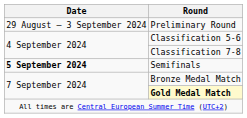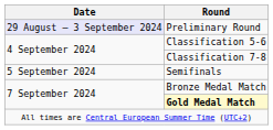Preliminary Round | Date: no background -> lavender background
Semifinals | Date: bold -> normal
